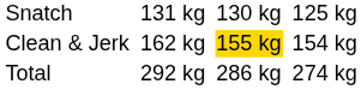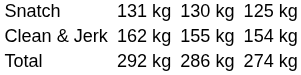Clean & Jerk | column 3: gold background -> no background
